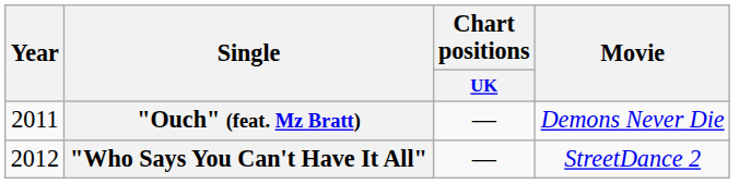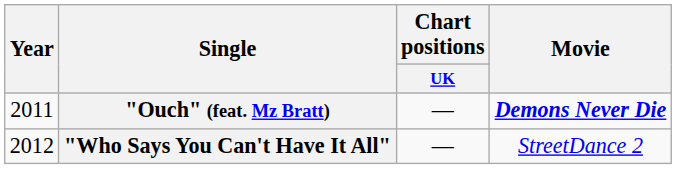"Ouch" (feat. Mz Bratt) | Movie: normal -> bold
